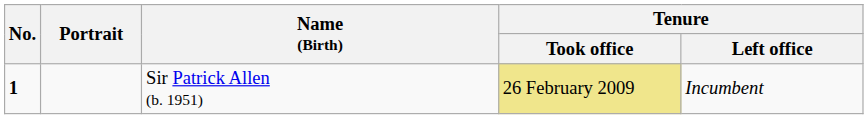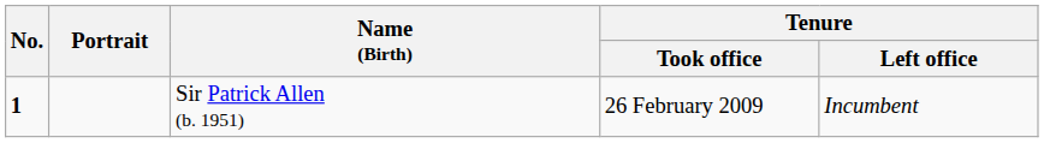Sir Patrick Allen (b. 1951) | Tenure / Took office: khaki background -> no background
